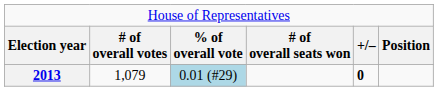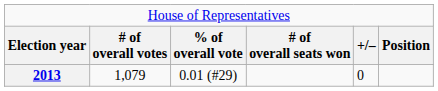2013 | column 3: lightblue background -> no background
2013 | column 5: bold -> normal
